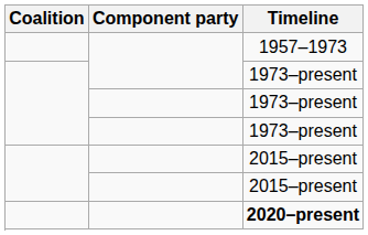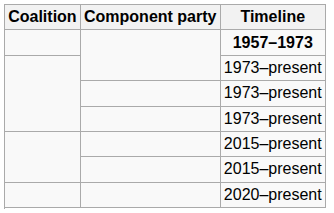1957–1973 | Timeline: normal -> bold
2020–present | Timeline: bold -> normal
